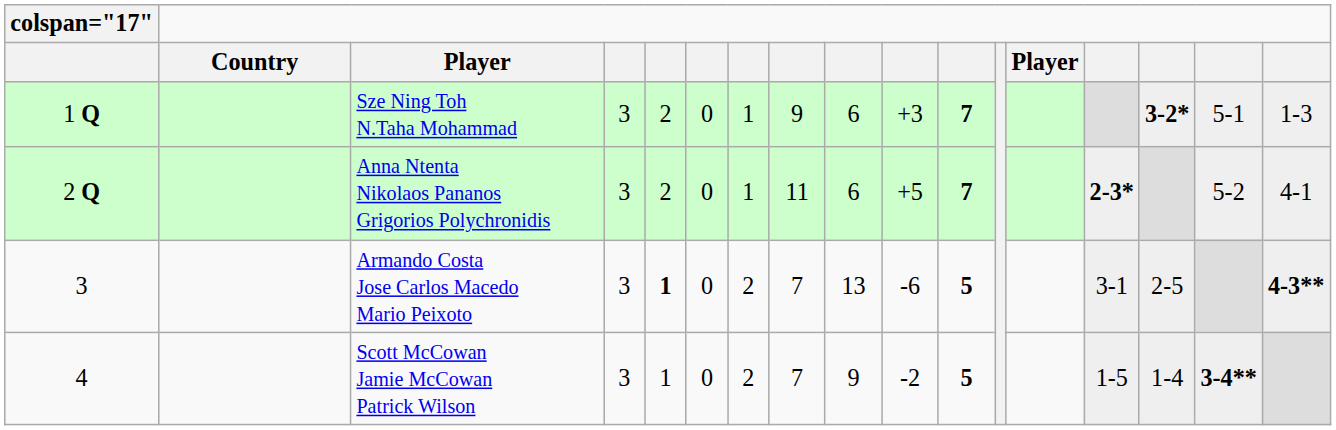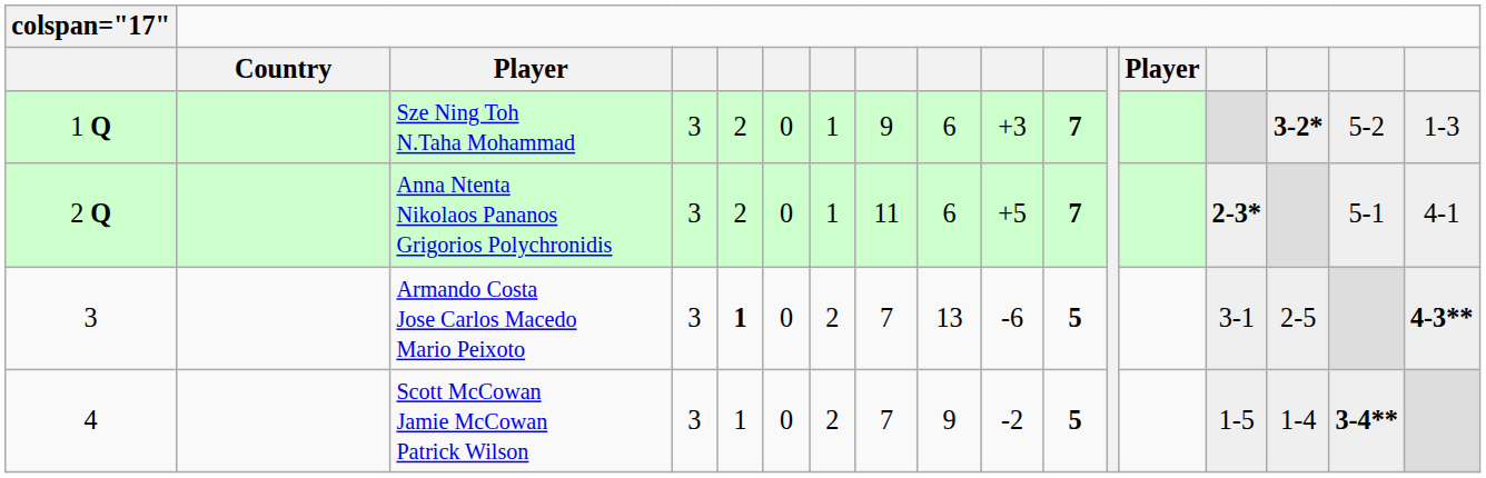Sze Ning Toh N.Taha Mohammad | column 16: 5-1 -> 5-2
Anna Ntenta Nikolaos Pananos Grigorios Polychronidis | column 16: 5-2 -> 5-1
